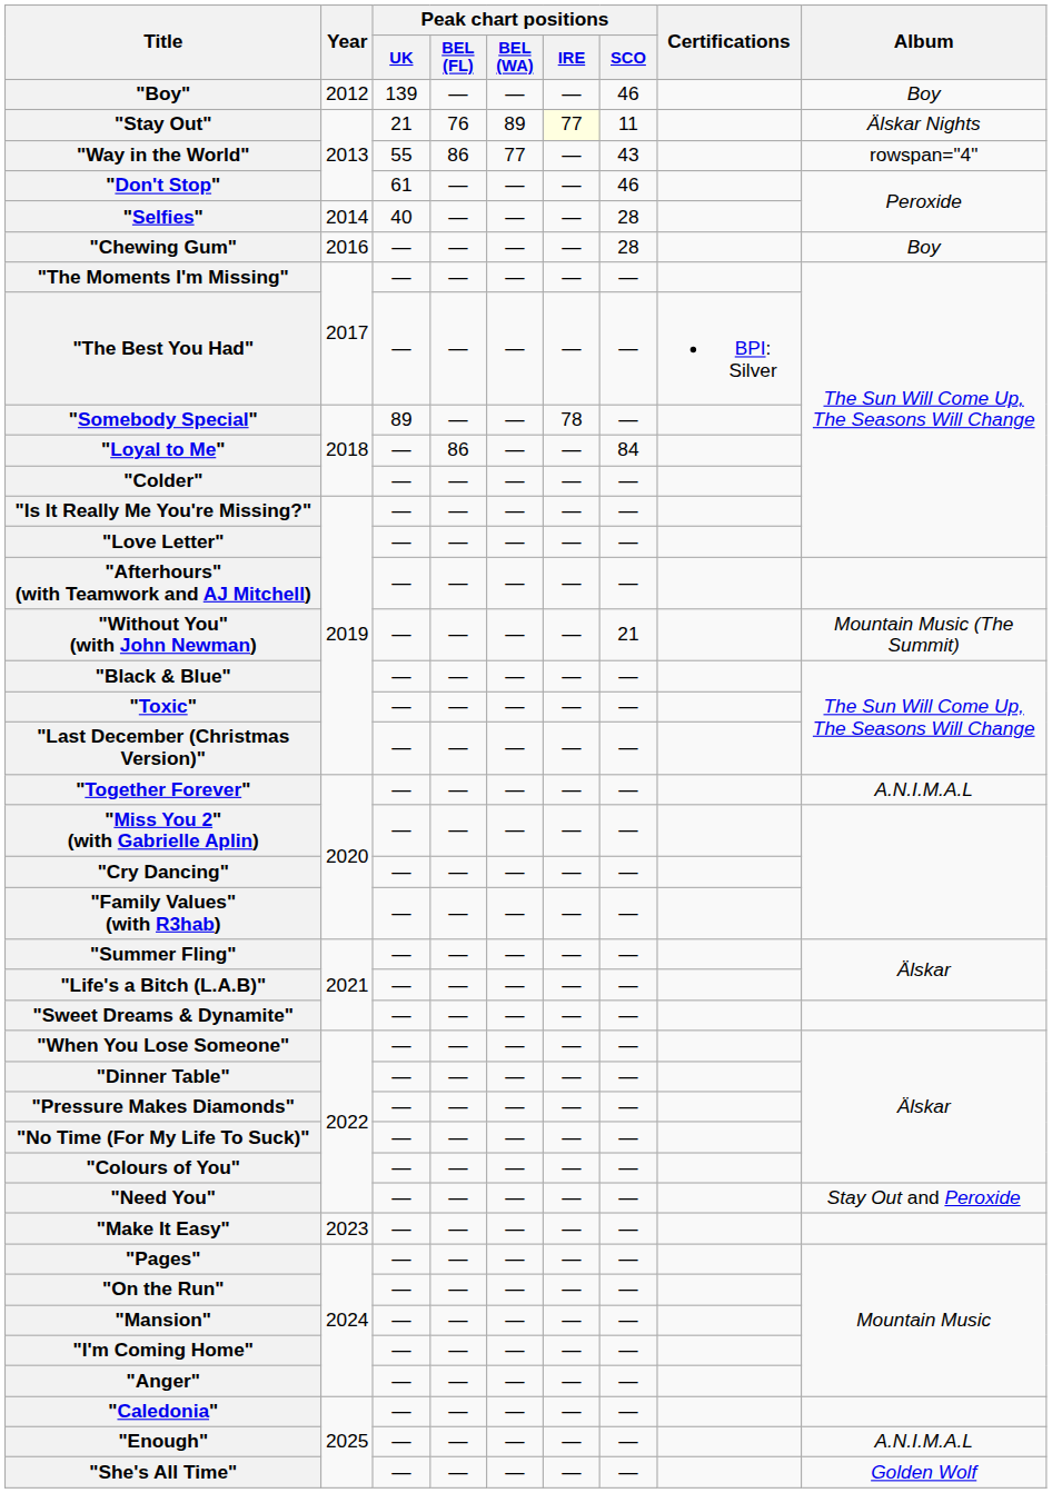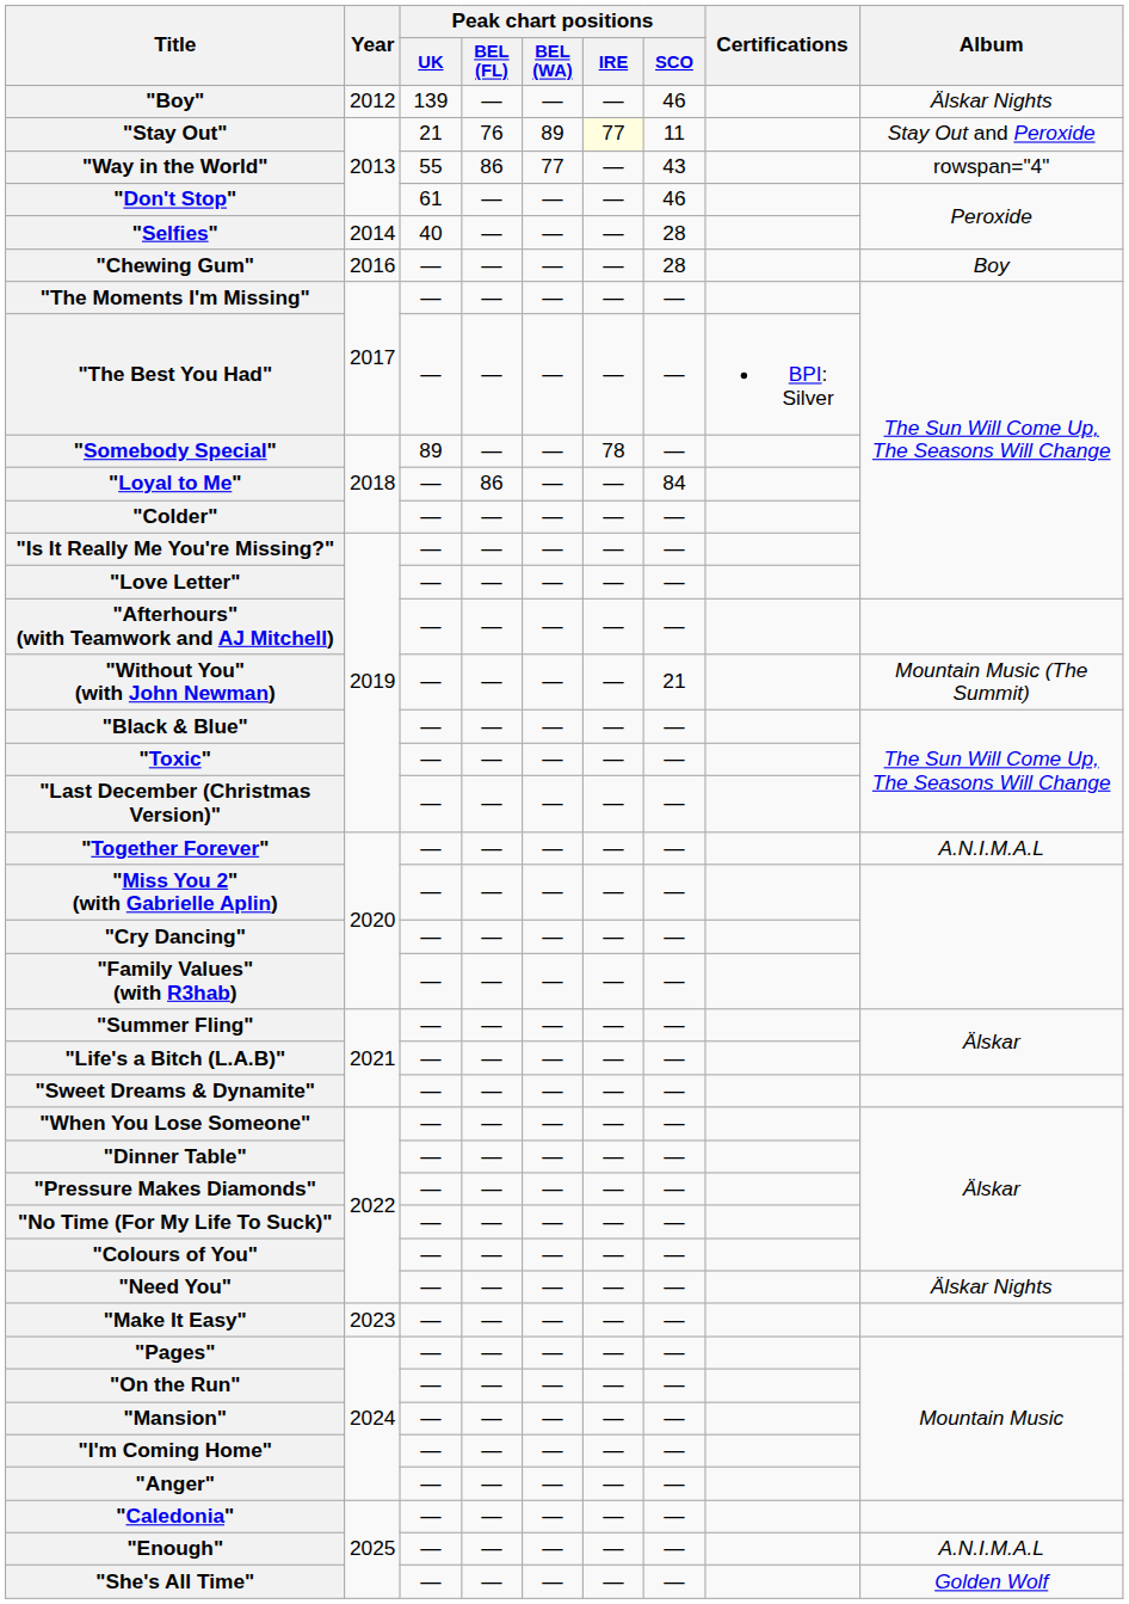"Boy" | Album: Boy -> Älskar Nights
"Stay Out" | Album: Älskar Nights -> Stay Out and Peroxide
"Need You" | Album: Stay Out and Peroxide -> Älskar Nights
